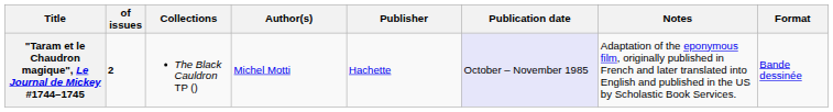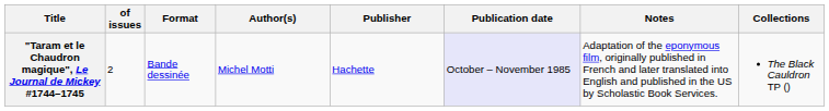columns swapped: Format <-> Collections
row 2 | of issues: bold -> normal
